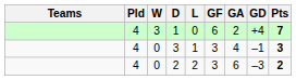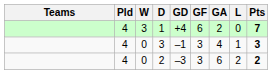columns swapped: L <-> GD
